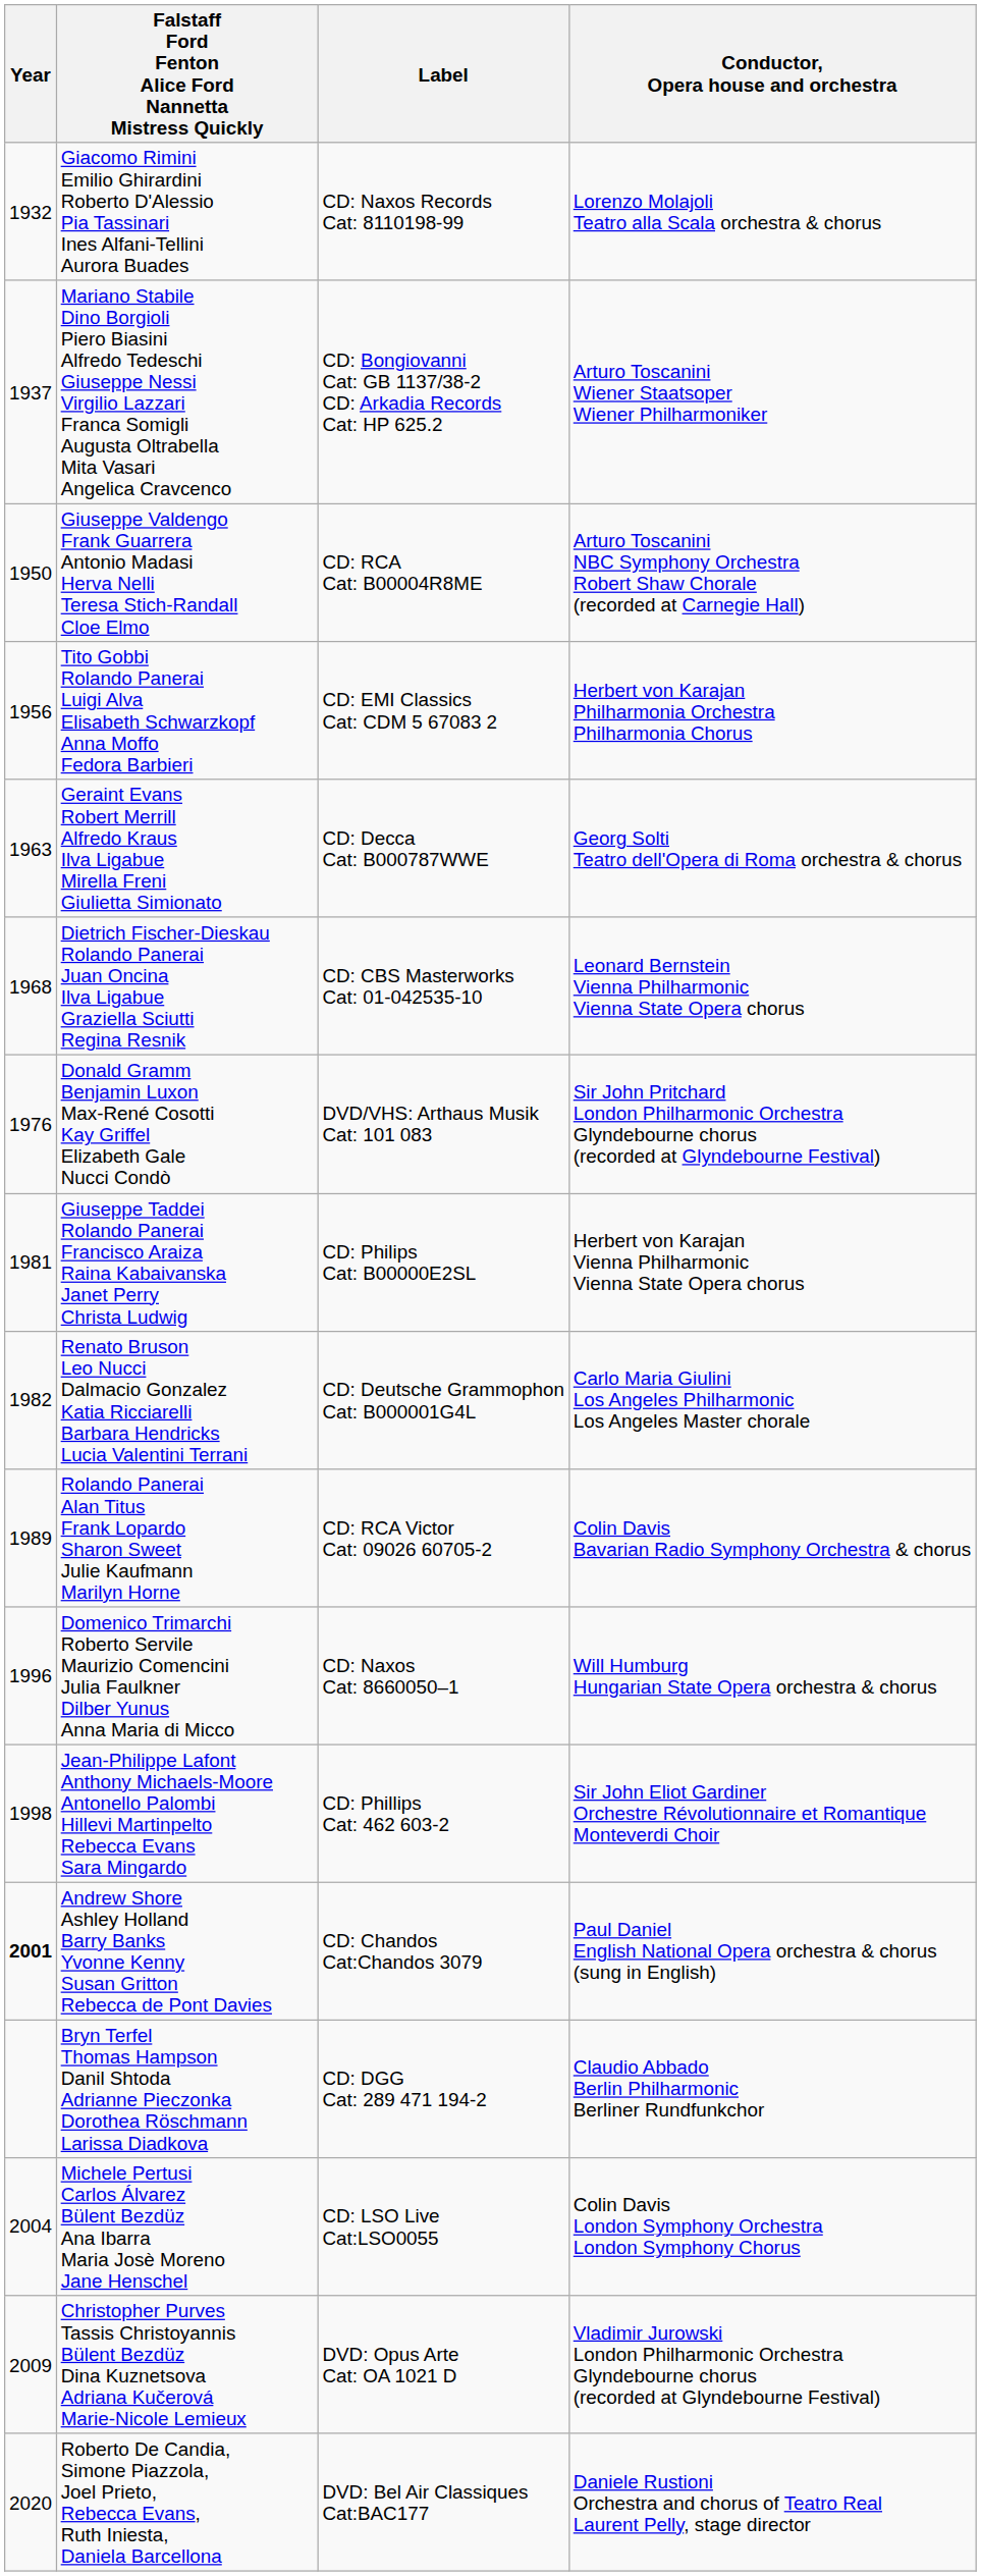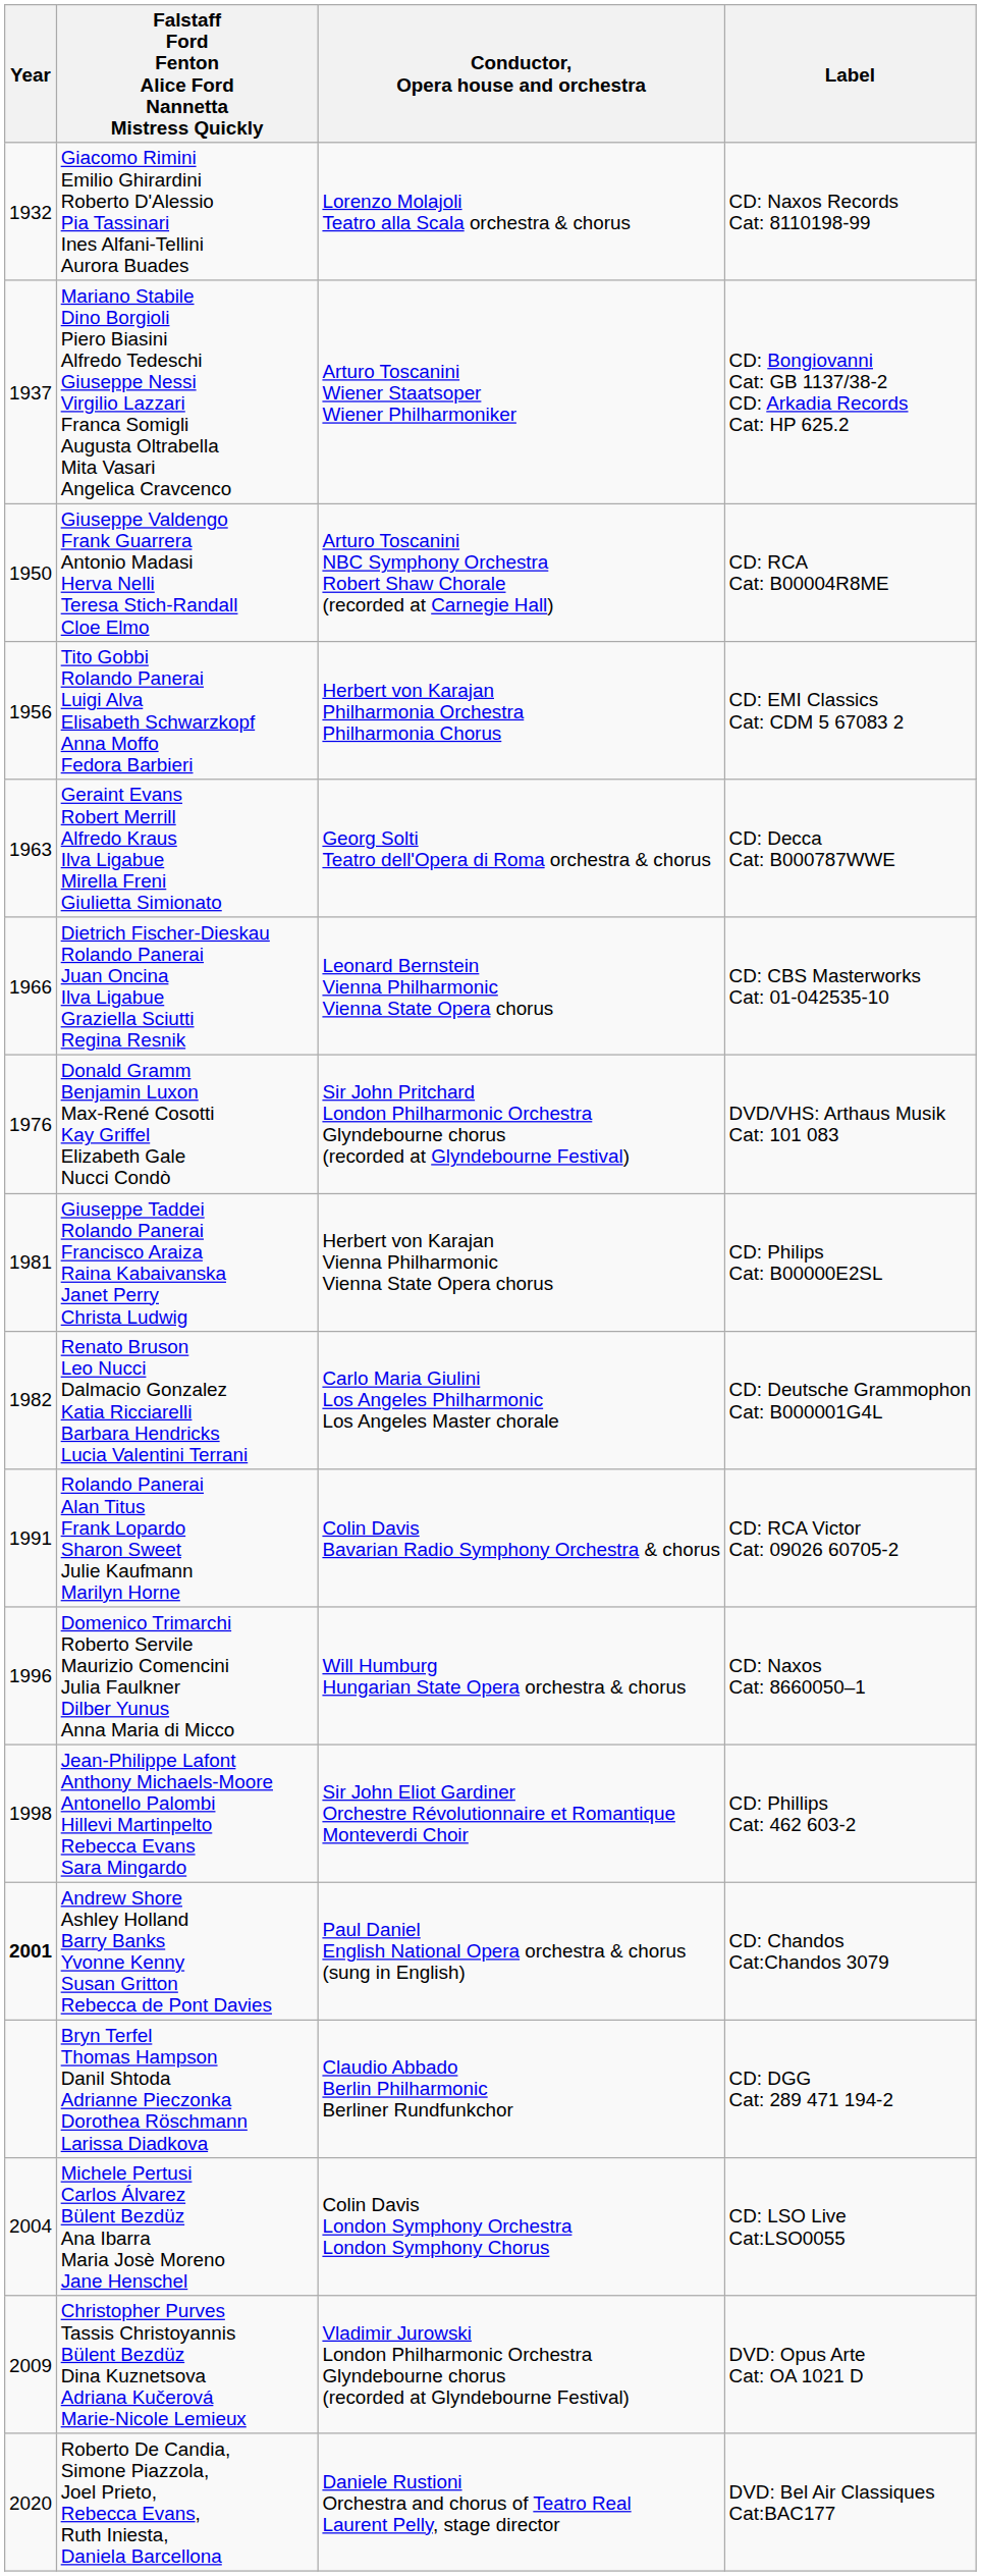columns swapped: Conductor, Opera house and orchestra <-> Label
row 7 | Year: 1968 -> 1966
row 11 | Year: 1989 -> 1991
